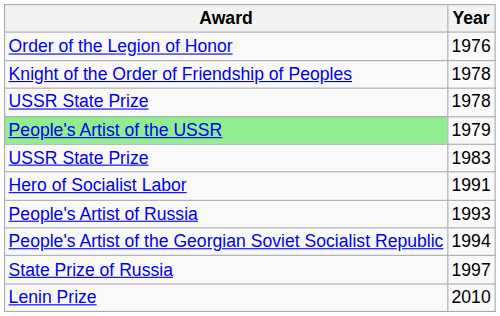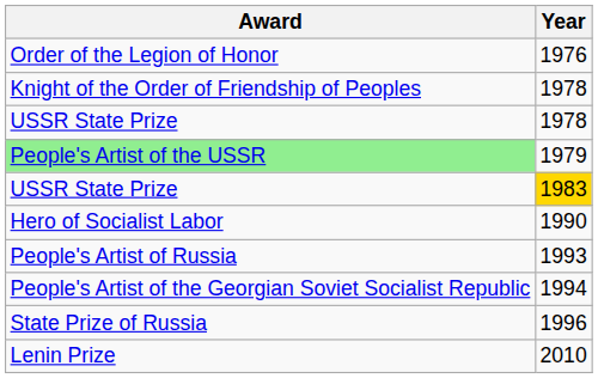row 6 | Year: no background -> gold background
row 7 | Year: 1991 -> 1990
row 10 | Year: 1997 -> 1996
